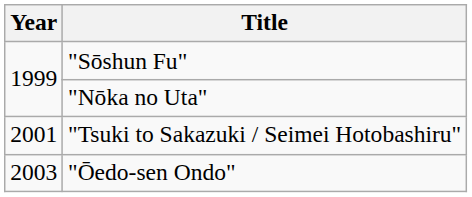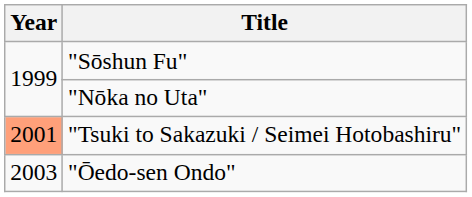"Tsuki to Sakazuki / Seimei Hotobashiru" | Year: no background -> lightsalmon background
